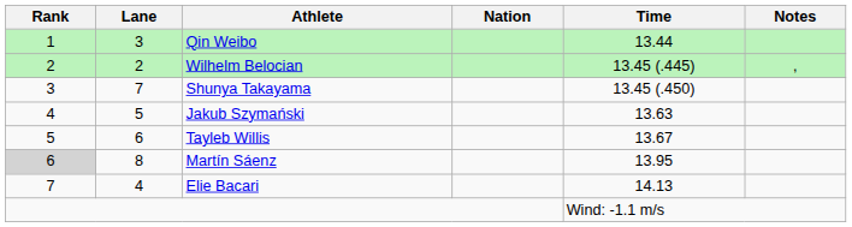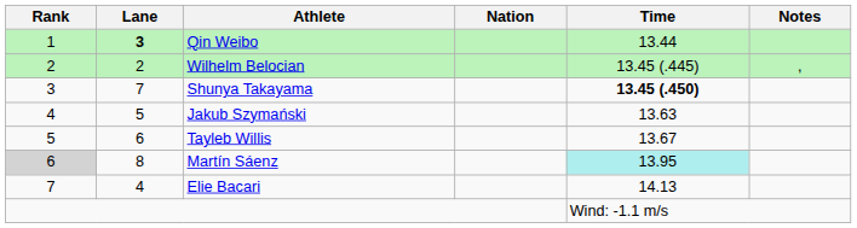Qin Weibo | Lane: normal -> bold
Shunya Takayama | Time: normal -> bold
Martín Sáenz | Time: no background -> paleturquoise background
